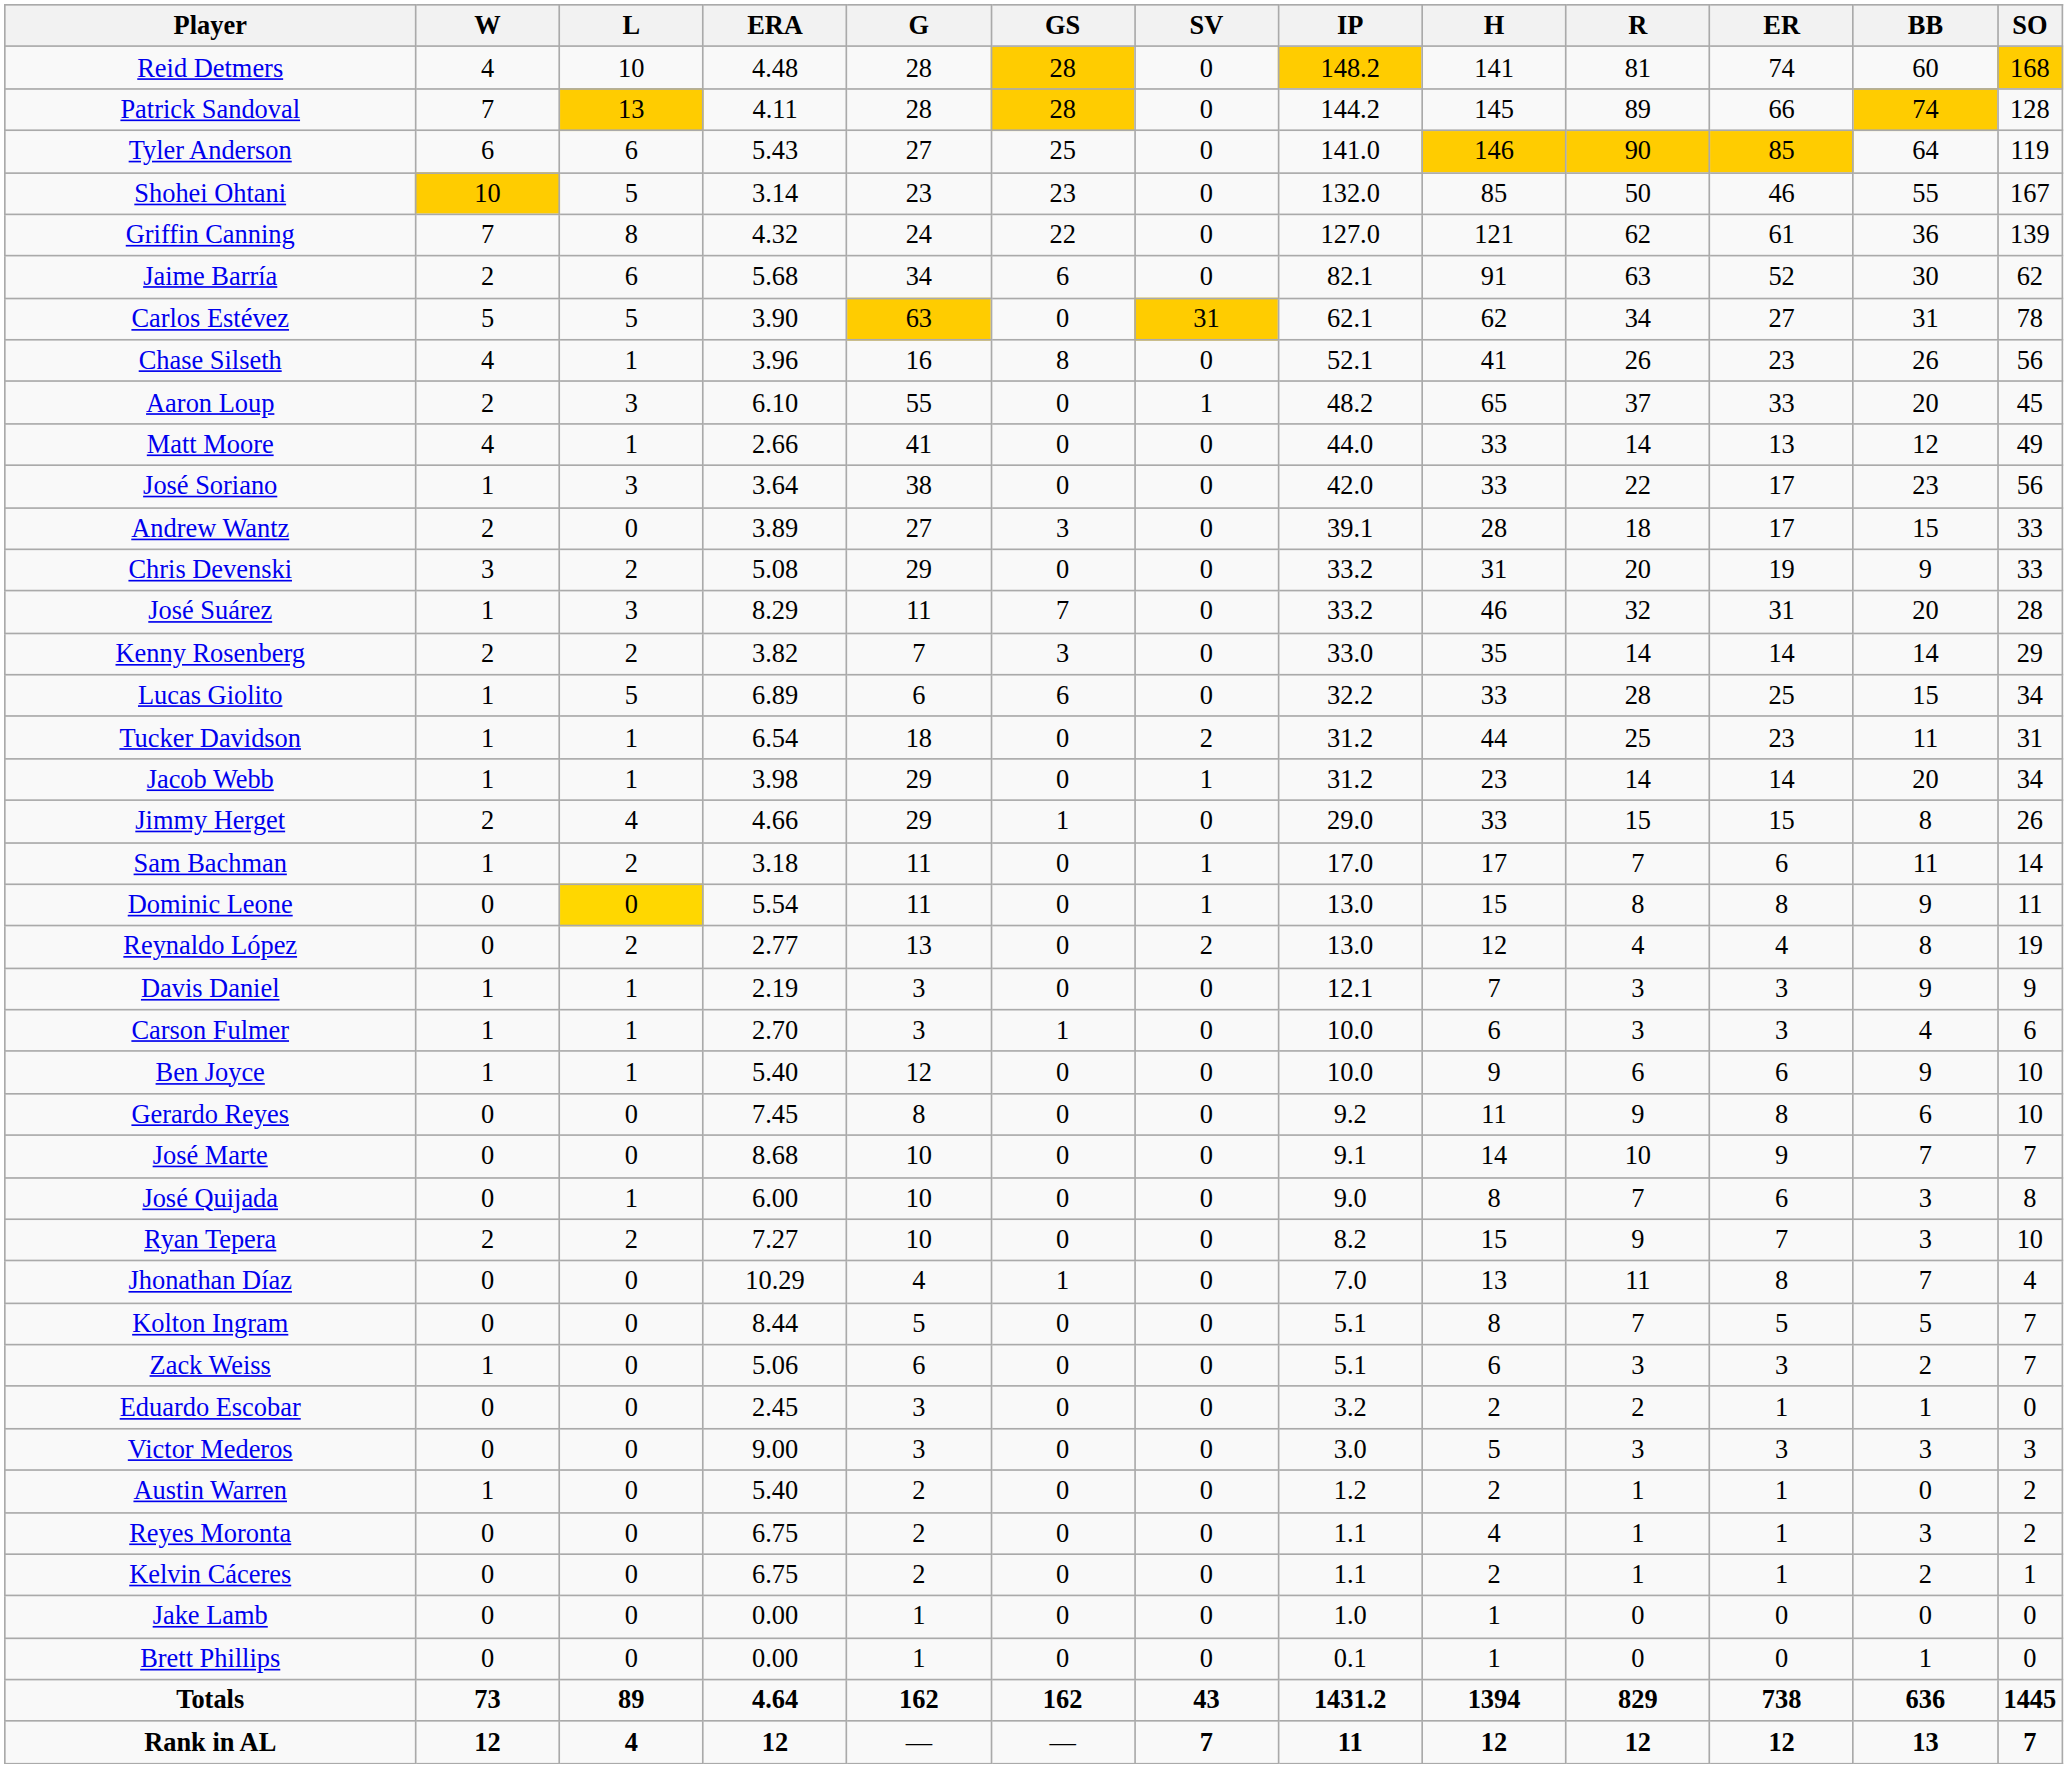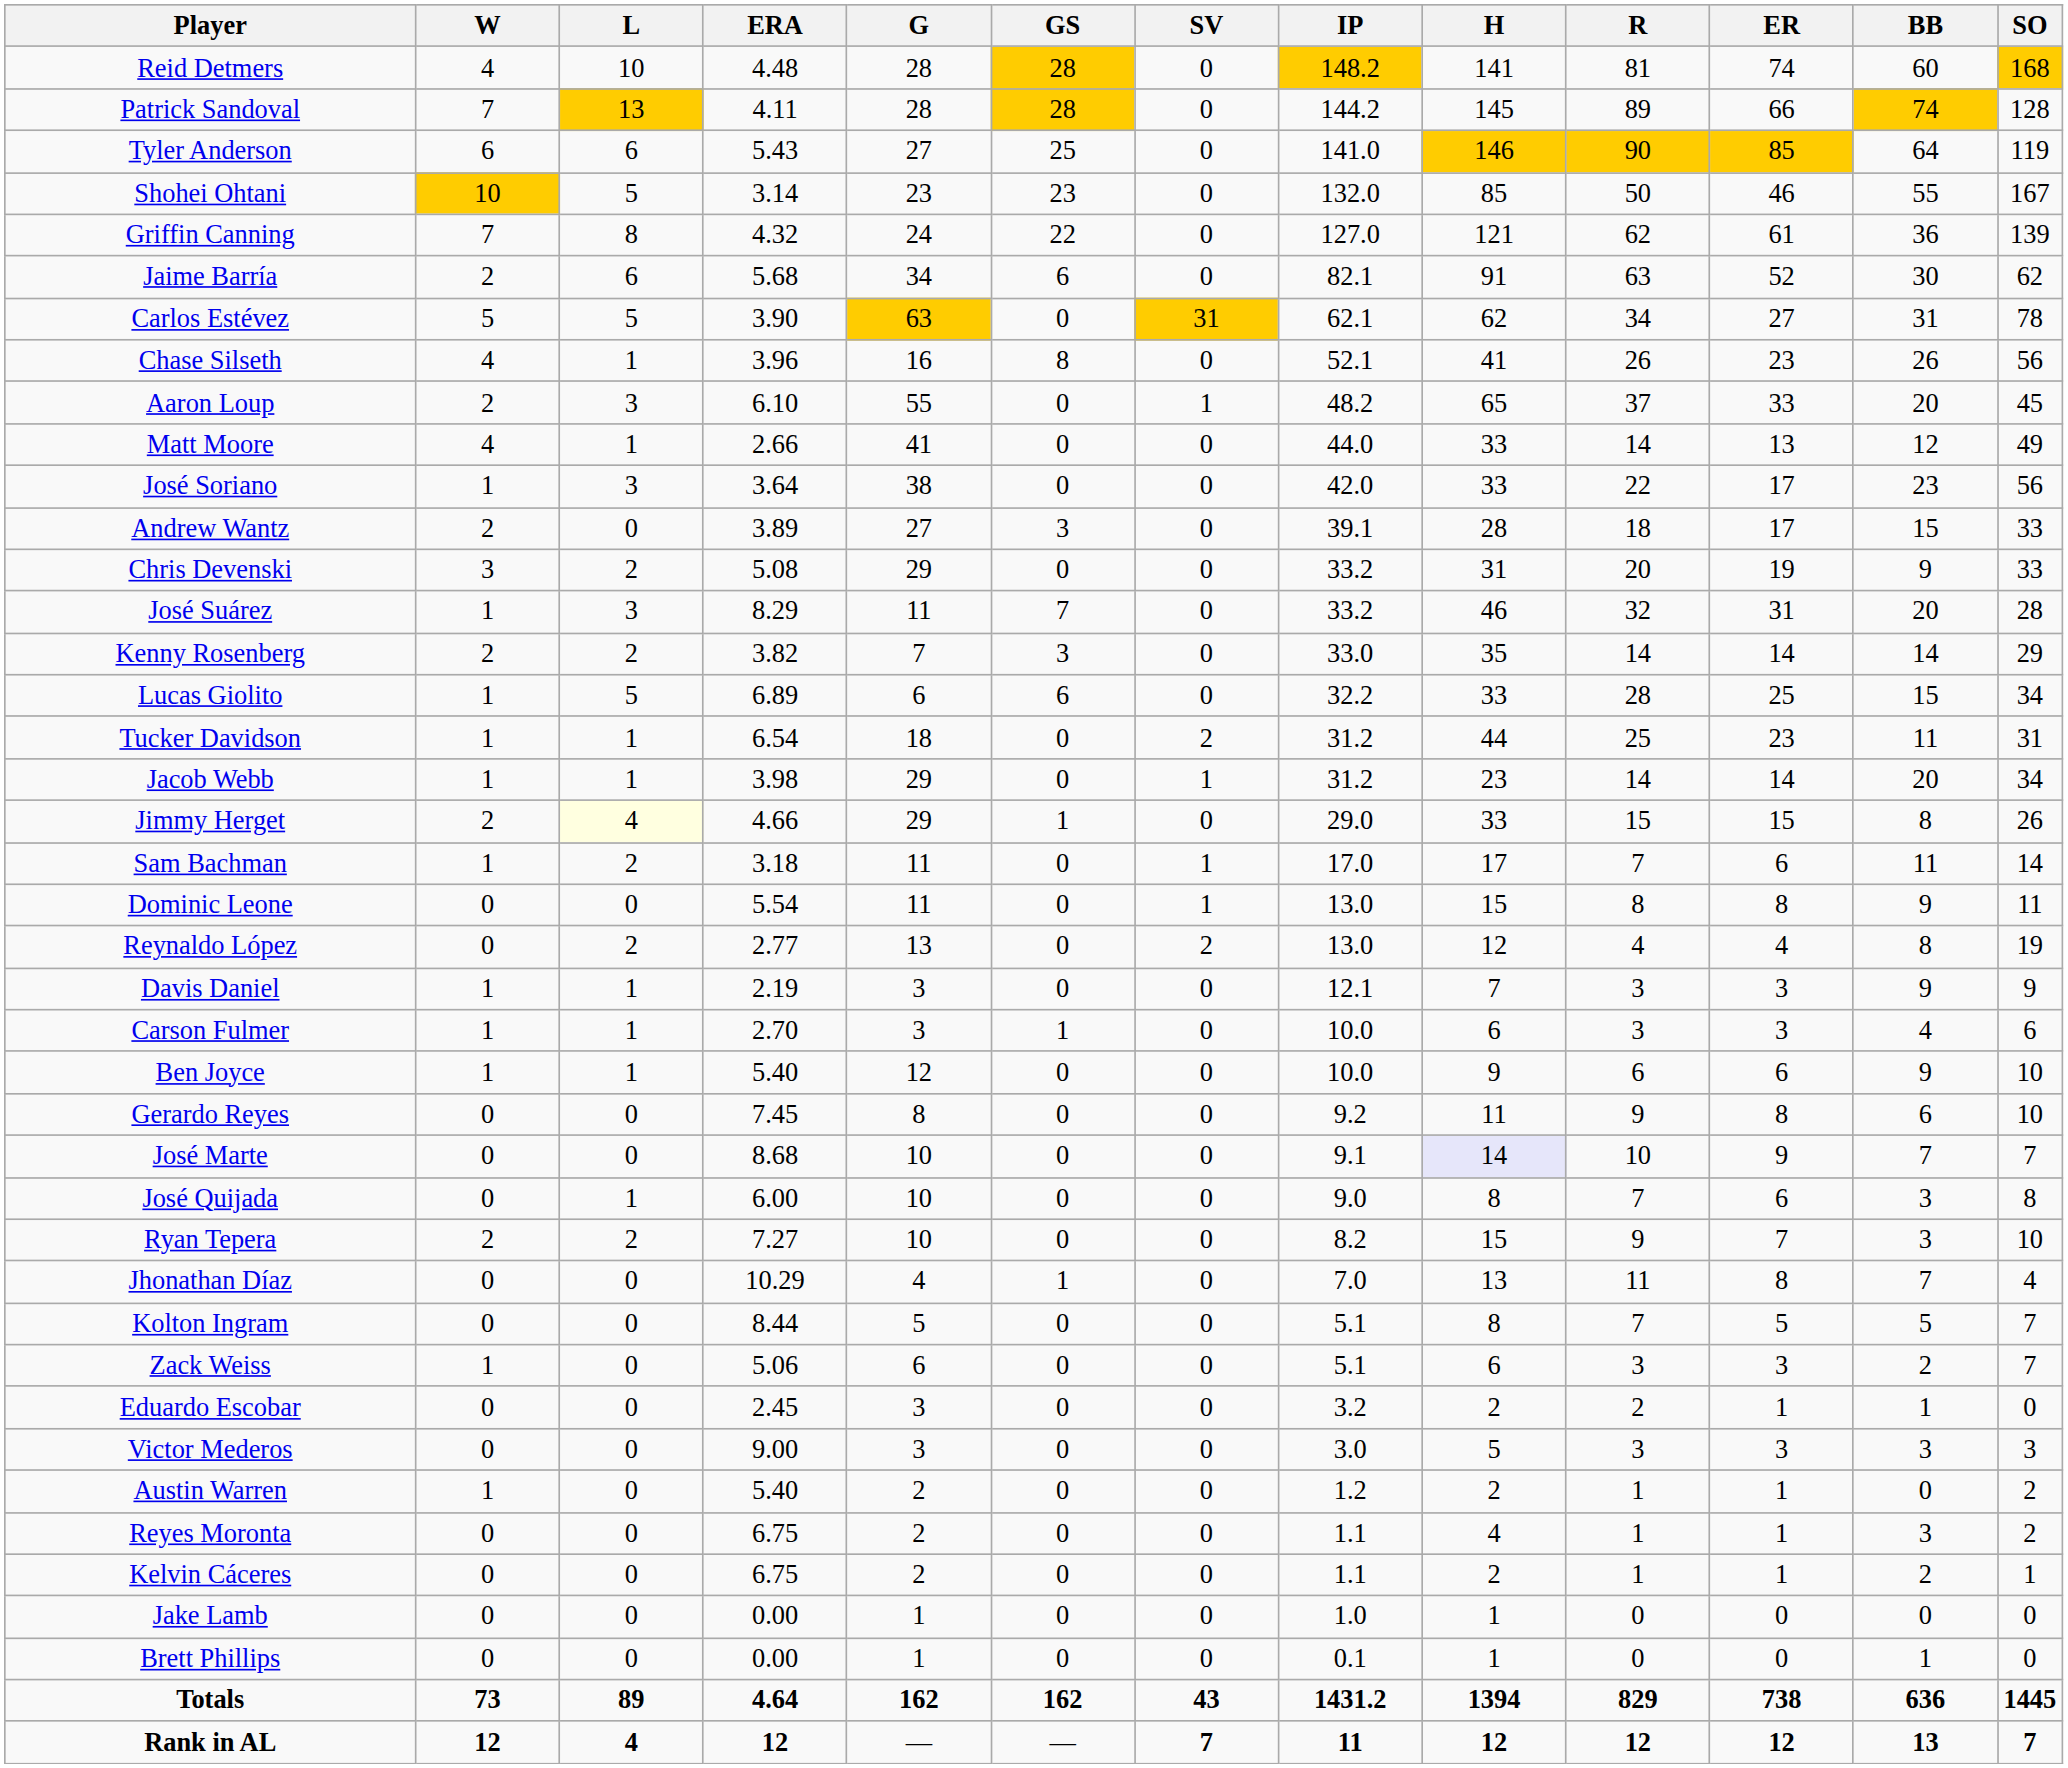Jimmy Herget | L: no background -> lightyellow background
Dominic Leone | L: gold background -> no background
José Marte | H: no background -> lavender background
